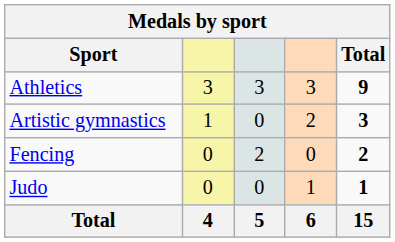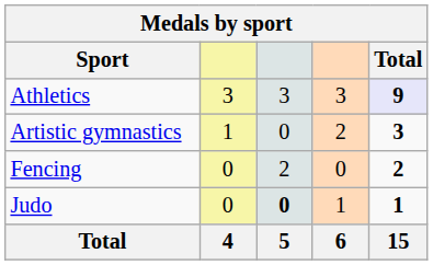Athletics | Total: no background -> lavender background
Judo | column 3: normal -> bold
